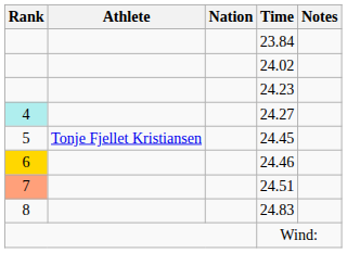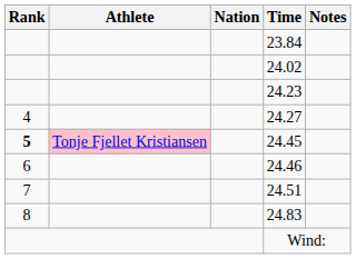24.27 | Rank: paleturquoise background -> no background
24.45 | Rank: normal -> bold
24.45 | Athlete: no background -> pink background
24.46 | Rank: gold background -> no background
24.51 | Rank: lightsalmon background -> no background
